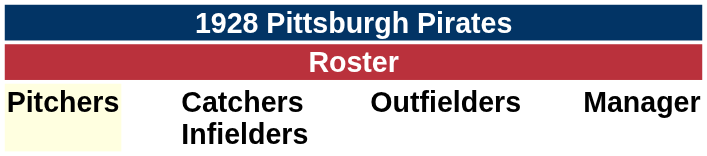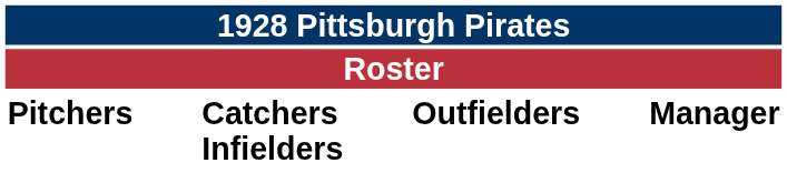Pitchers | column 1: lightyellow background -> no background
